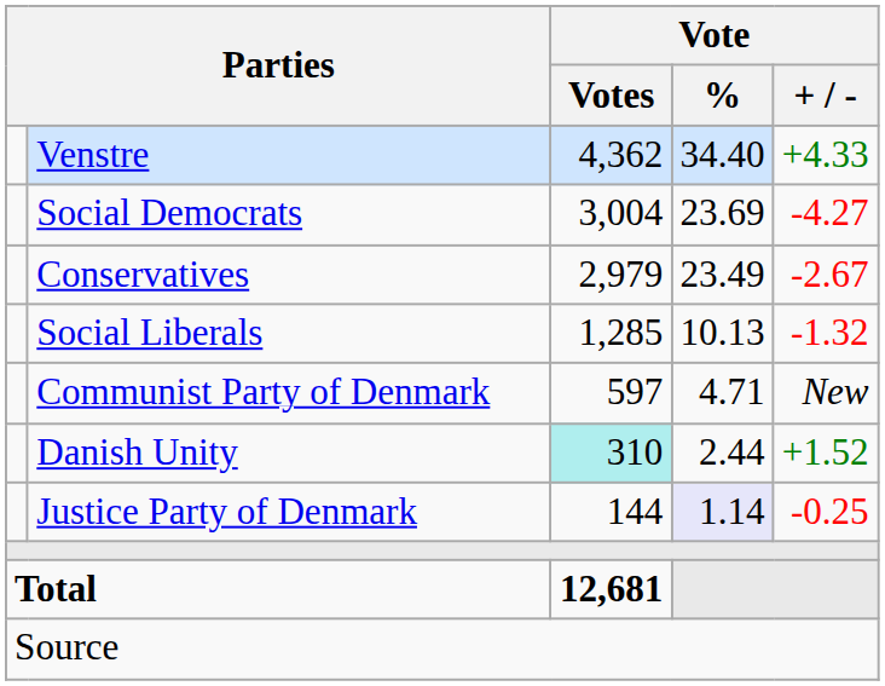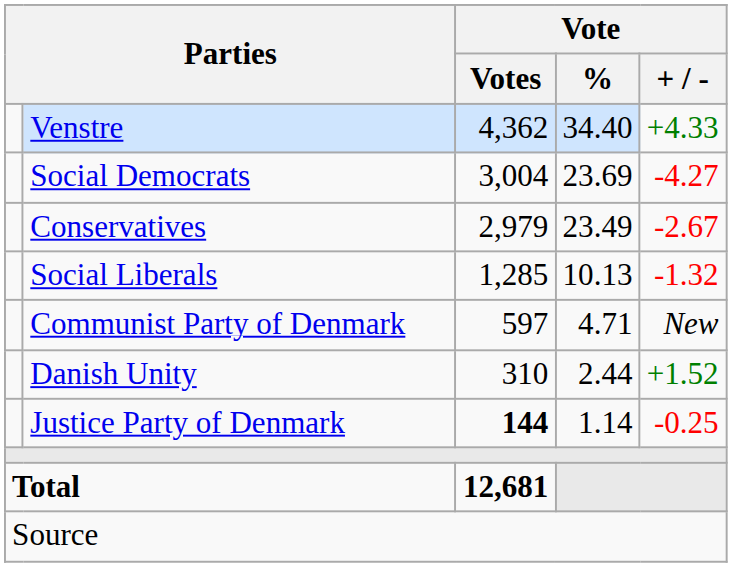Danish Unity | Vote / Votes: paleturquoise background -> no background
Justice Party of Denmark | Vote / Votes: normal -> bold
Justice Party of Denmark | Vote / %: lavender background -> no background
